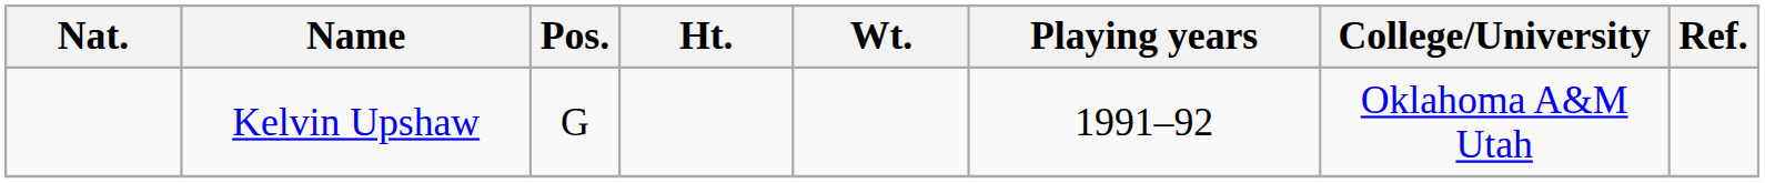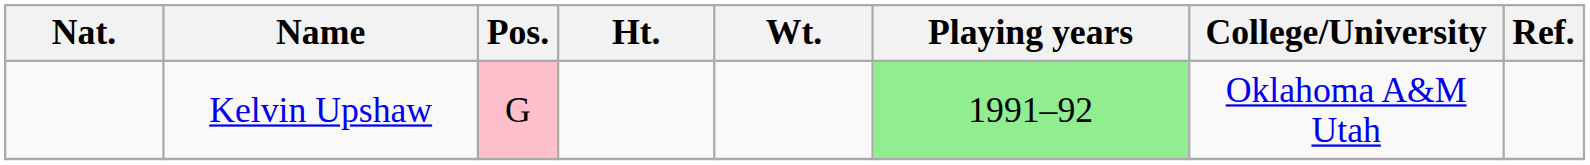Kelvin Upshaw | Pos.: no background -> pink background
Kelvin Upshaw | Playing years: no background -> lightgreen background
